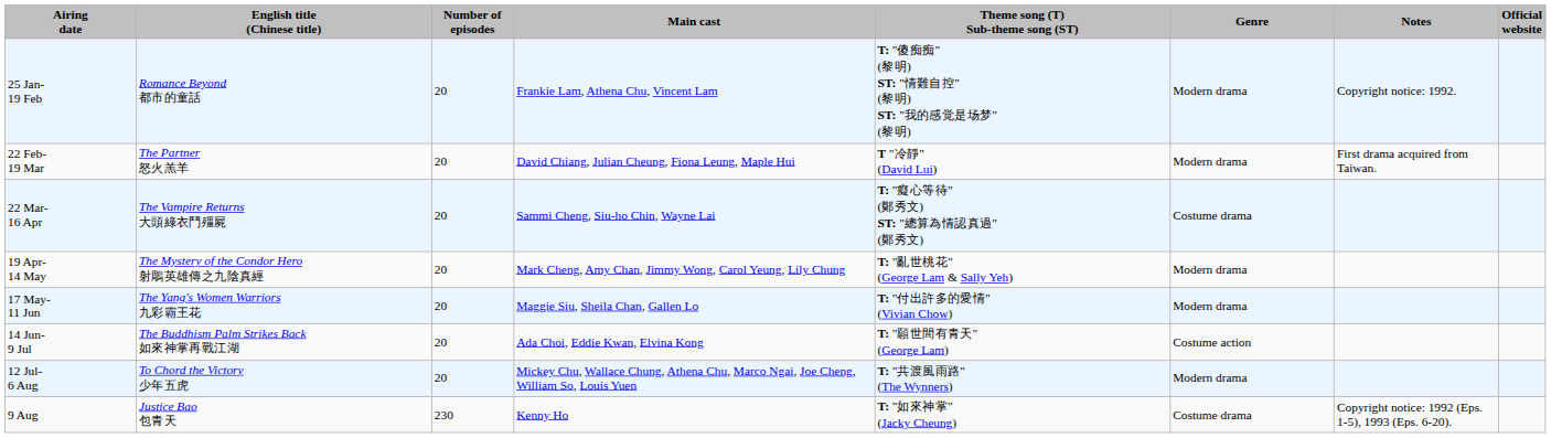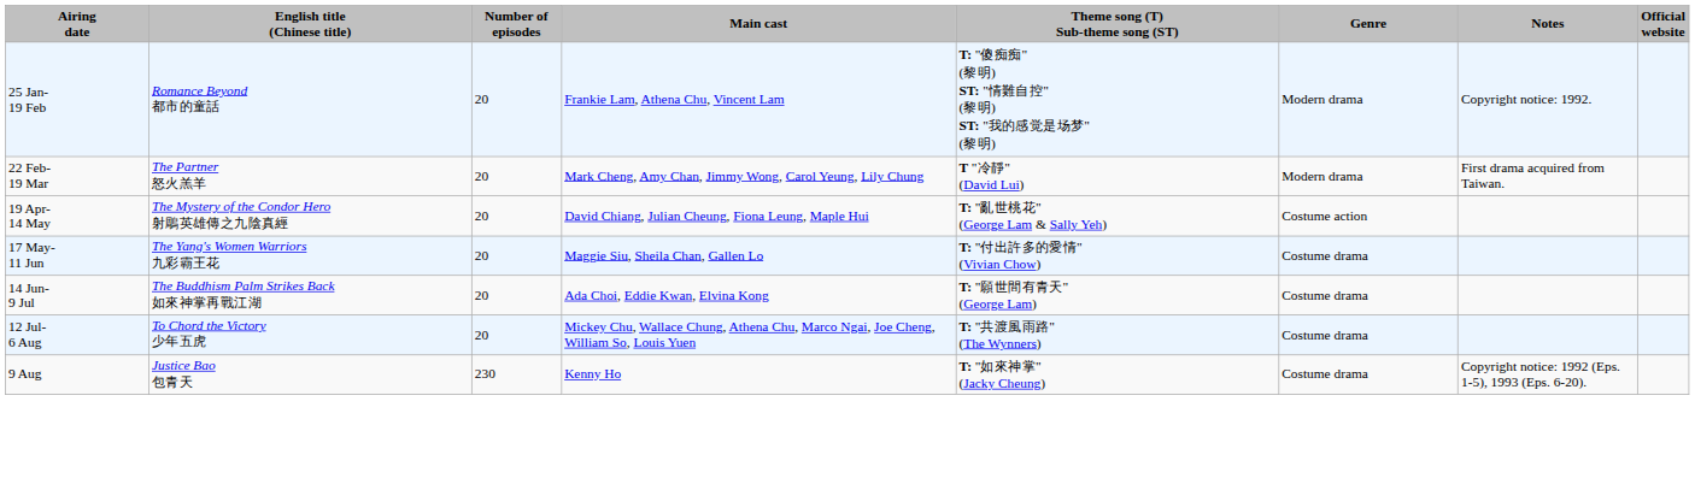22 Feb- 19 Mar | Main cast: David Chiang, Julian Cheung, Fiona Leung, Maple Hui -> Mark Cheng, Amy Chan, Jimmy Wong, Carol Yeung, Lily Chung
- row: 22 Mar- 16 Apr | The Vampire Returns 大頭綠衣鬥殭屍 | 20 | Sammi Cheng, Siu-ho Chin, Wayne Lai | T: "癡心等待" (鄭秀文) ST: "總算為情認真過" (鄭秀文) | Costume drama
19 Apr- 14 May | Main cast: Mark Cheng, Amy Chan, Jimmy Wong, Carol Yeung, Lily Chung -> David Chiang, Julian Cheung, Fiona Leung, Maple Hui
19 Apr- 14 May | Genre: Modern drama -> Costume action
17 May- 11 Jun | Genre: Modern drama -> Costume drama
14 Jun- 9 Jul | Genre: Costume action -> Costume drama
12 Jul- 6 Aug | Genre: Modern drama -> Costume drama
